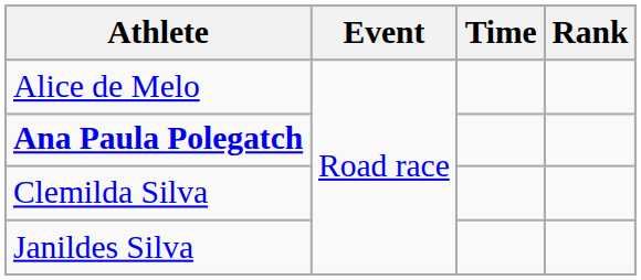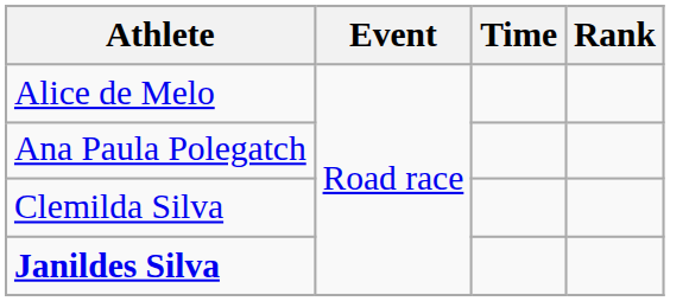Ana Paula Polegatch | Athlete: bold -> normal
Janildes Silva | Athlete: normal -> bold
